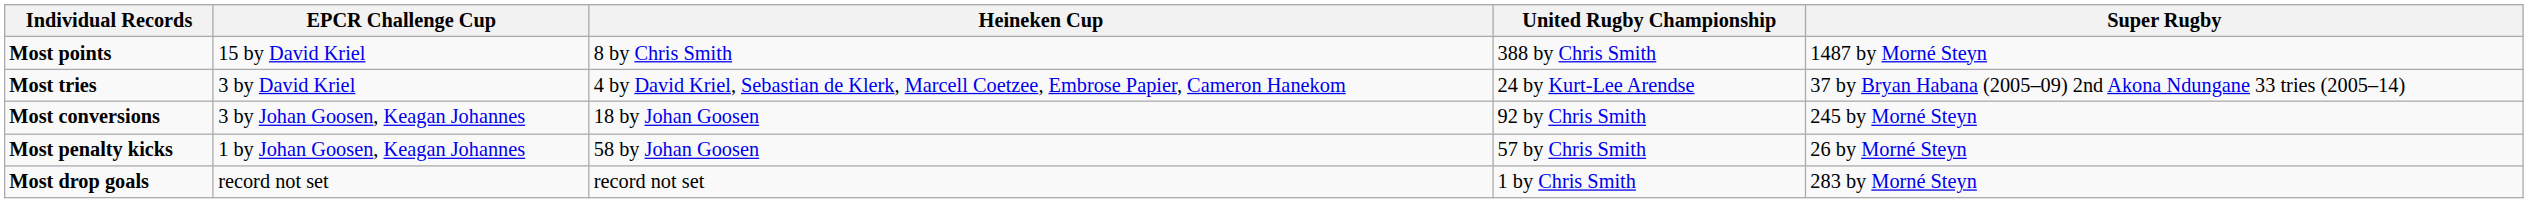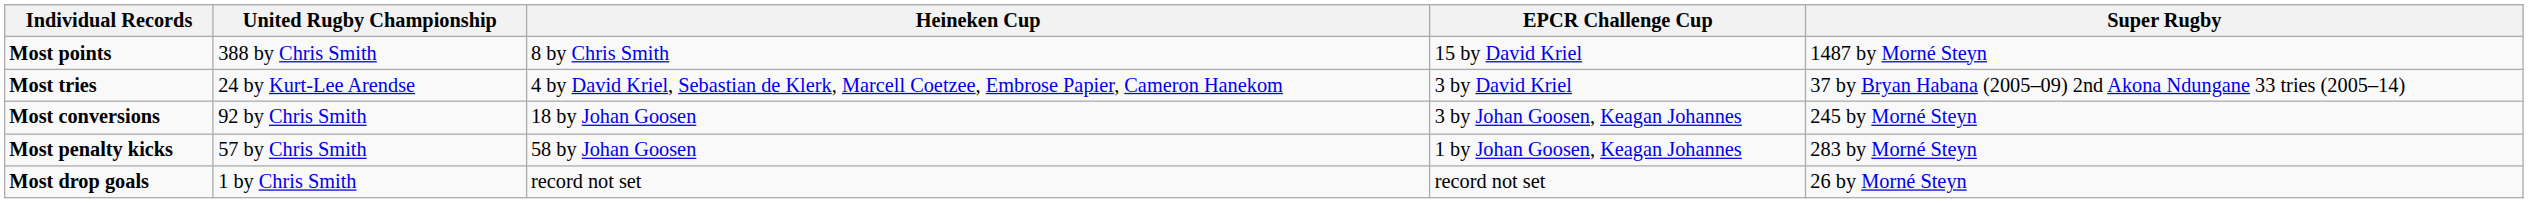columns swapped: United Rugby Championship <-> EPCR Challenge Cup
Most penalty kicks | Super Rugby: 26 by Morné Steyn -> 283 by Morné Steyn
Most drop goals | Super Rugby: 283 by Morné Steyn -> 26 by Morné Steyn
